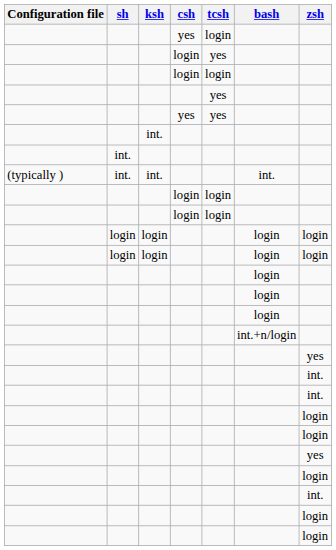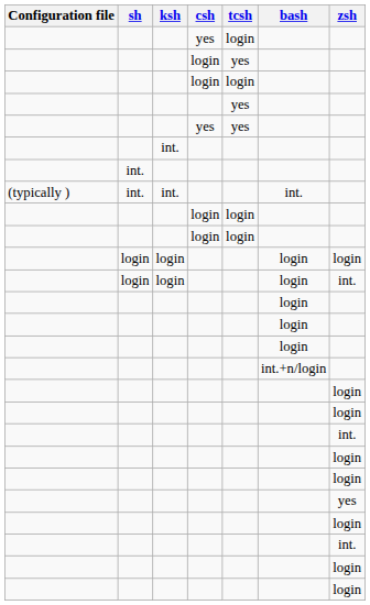row 13 | zsh: login -> int.
row 18 | zsh: yes -> login
row 19 | zsh: int. -> login
